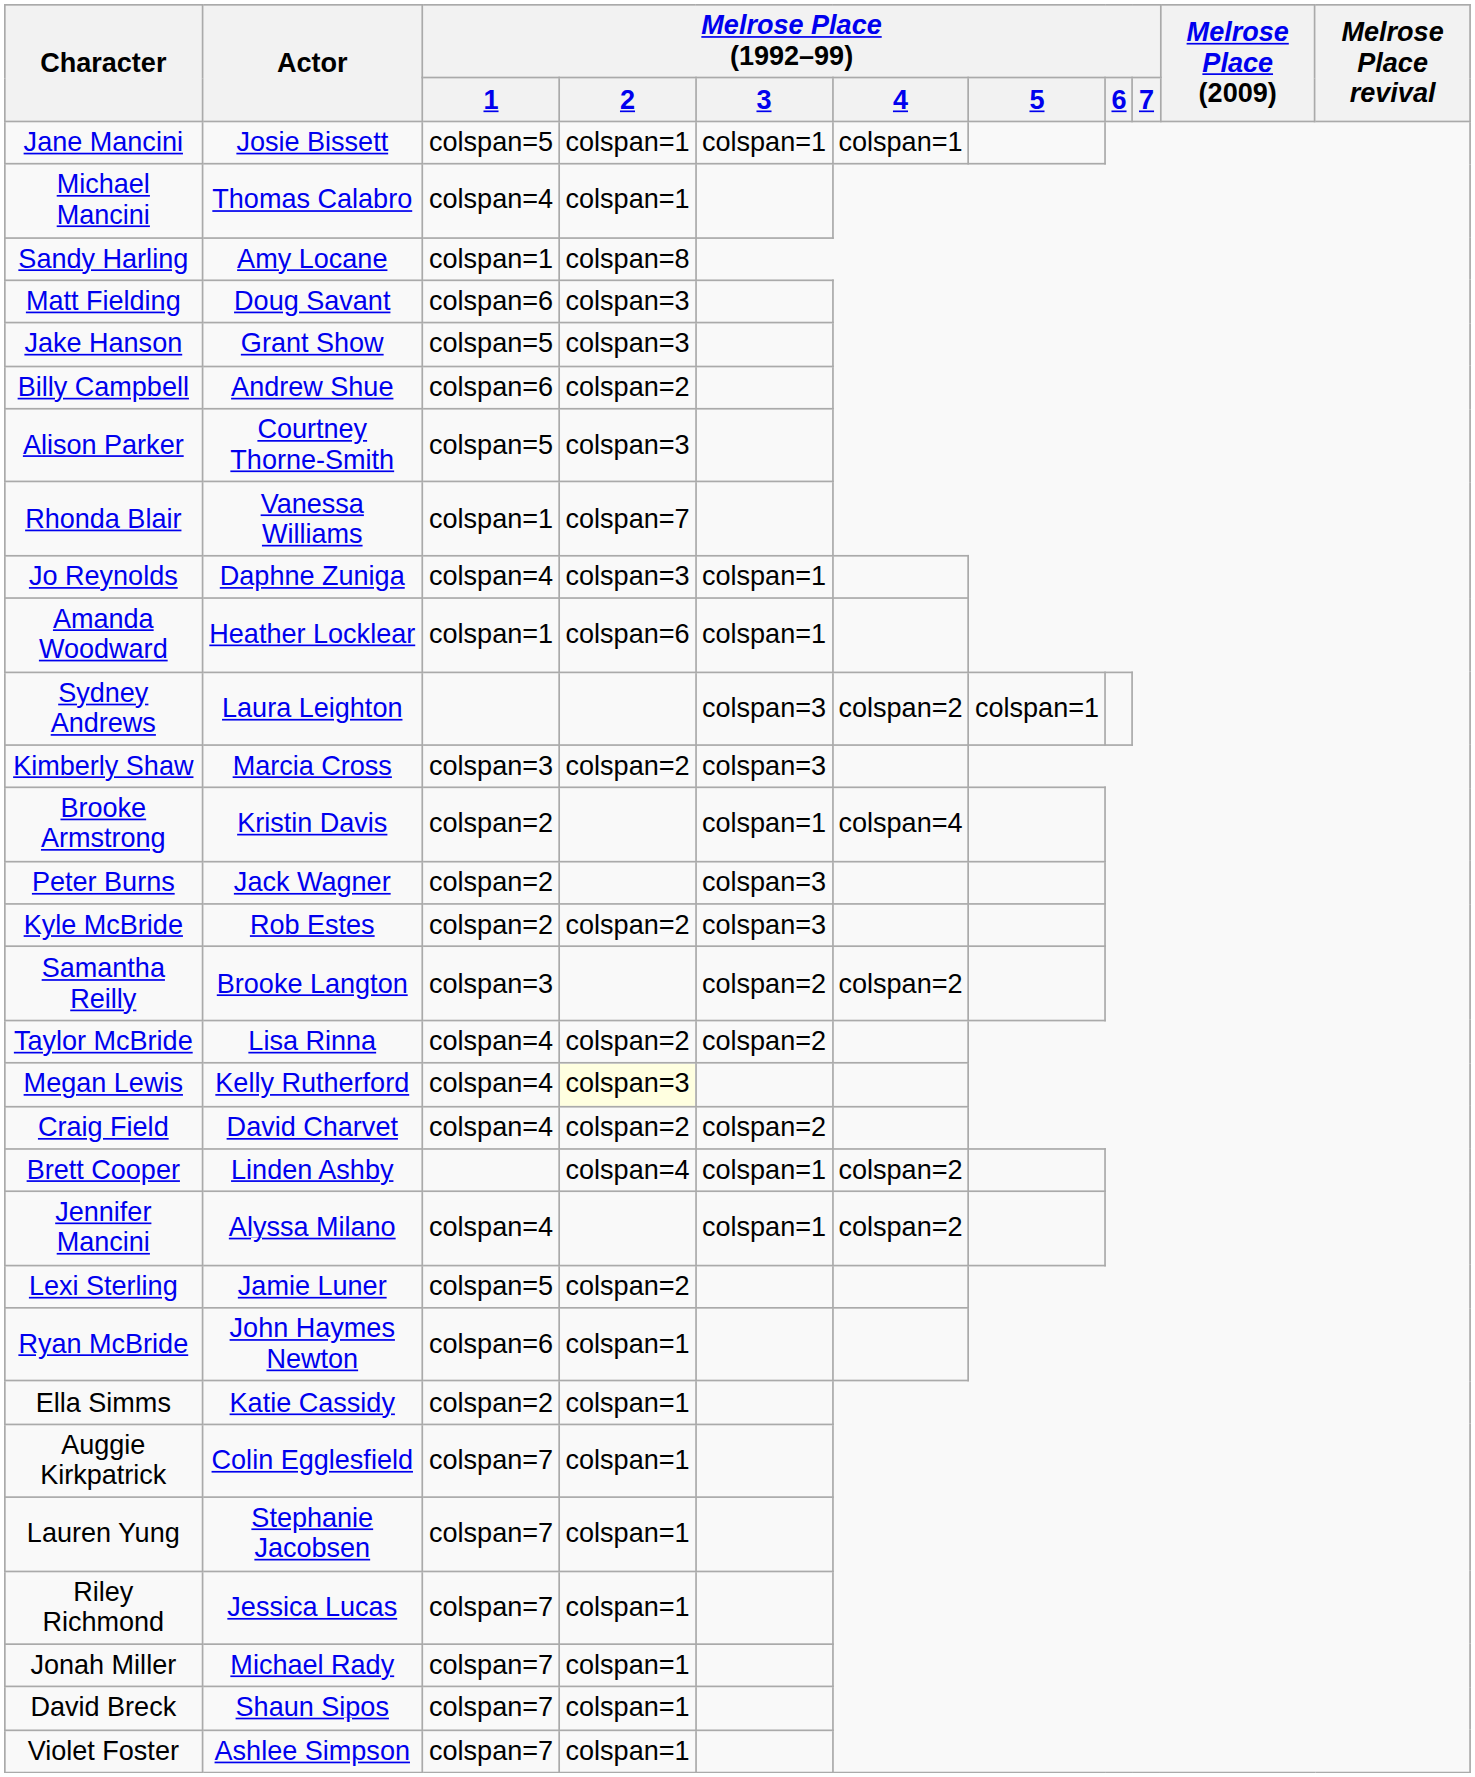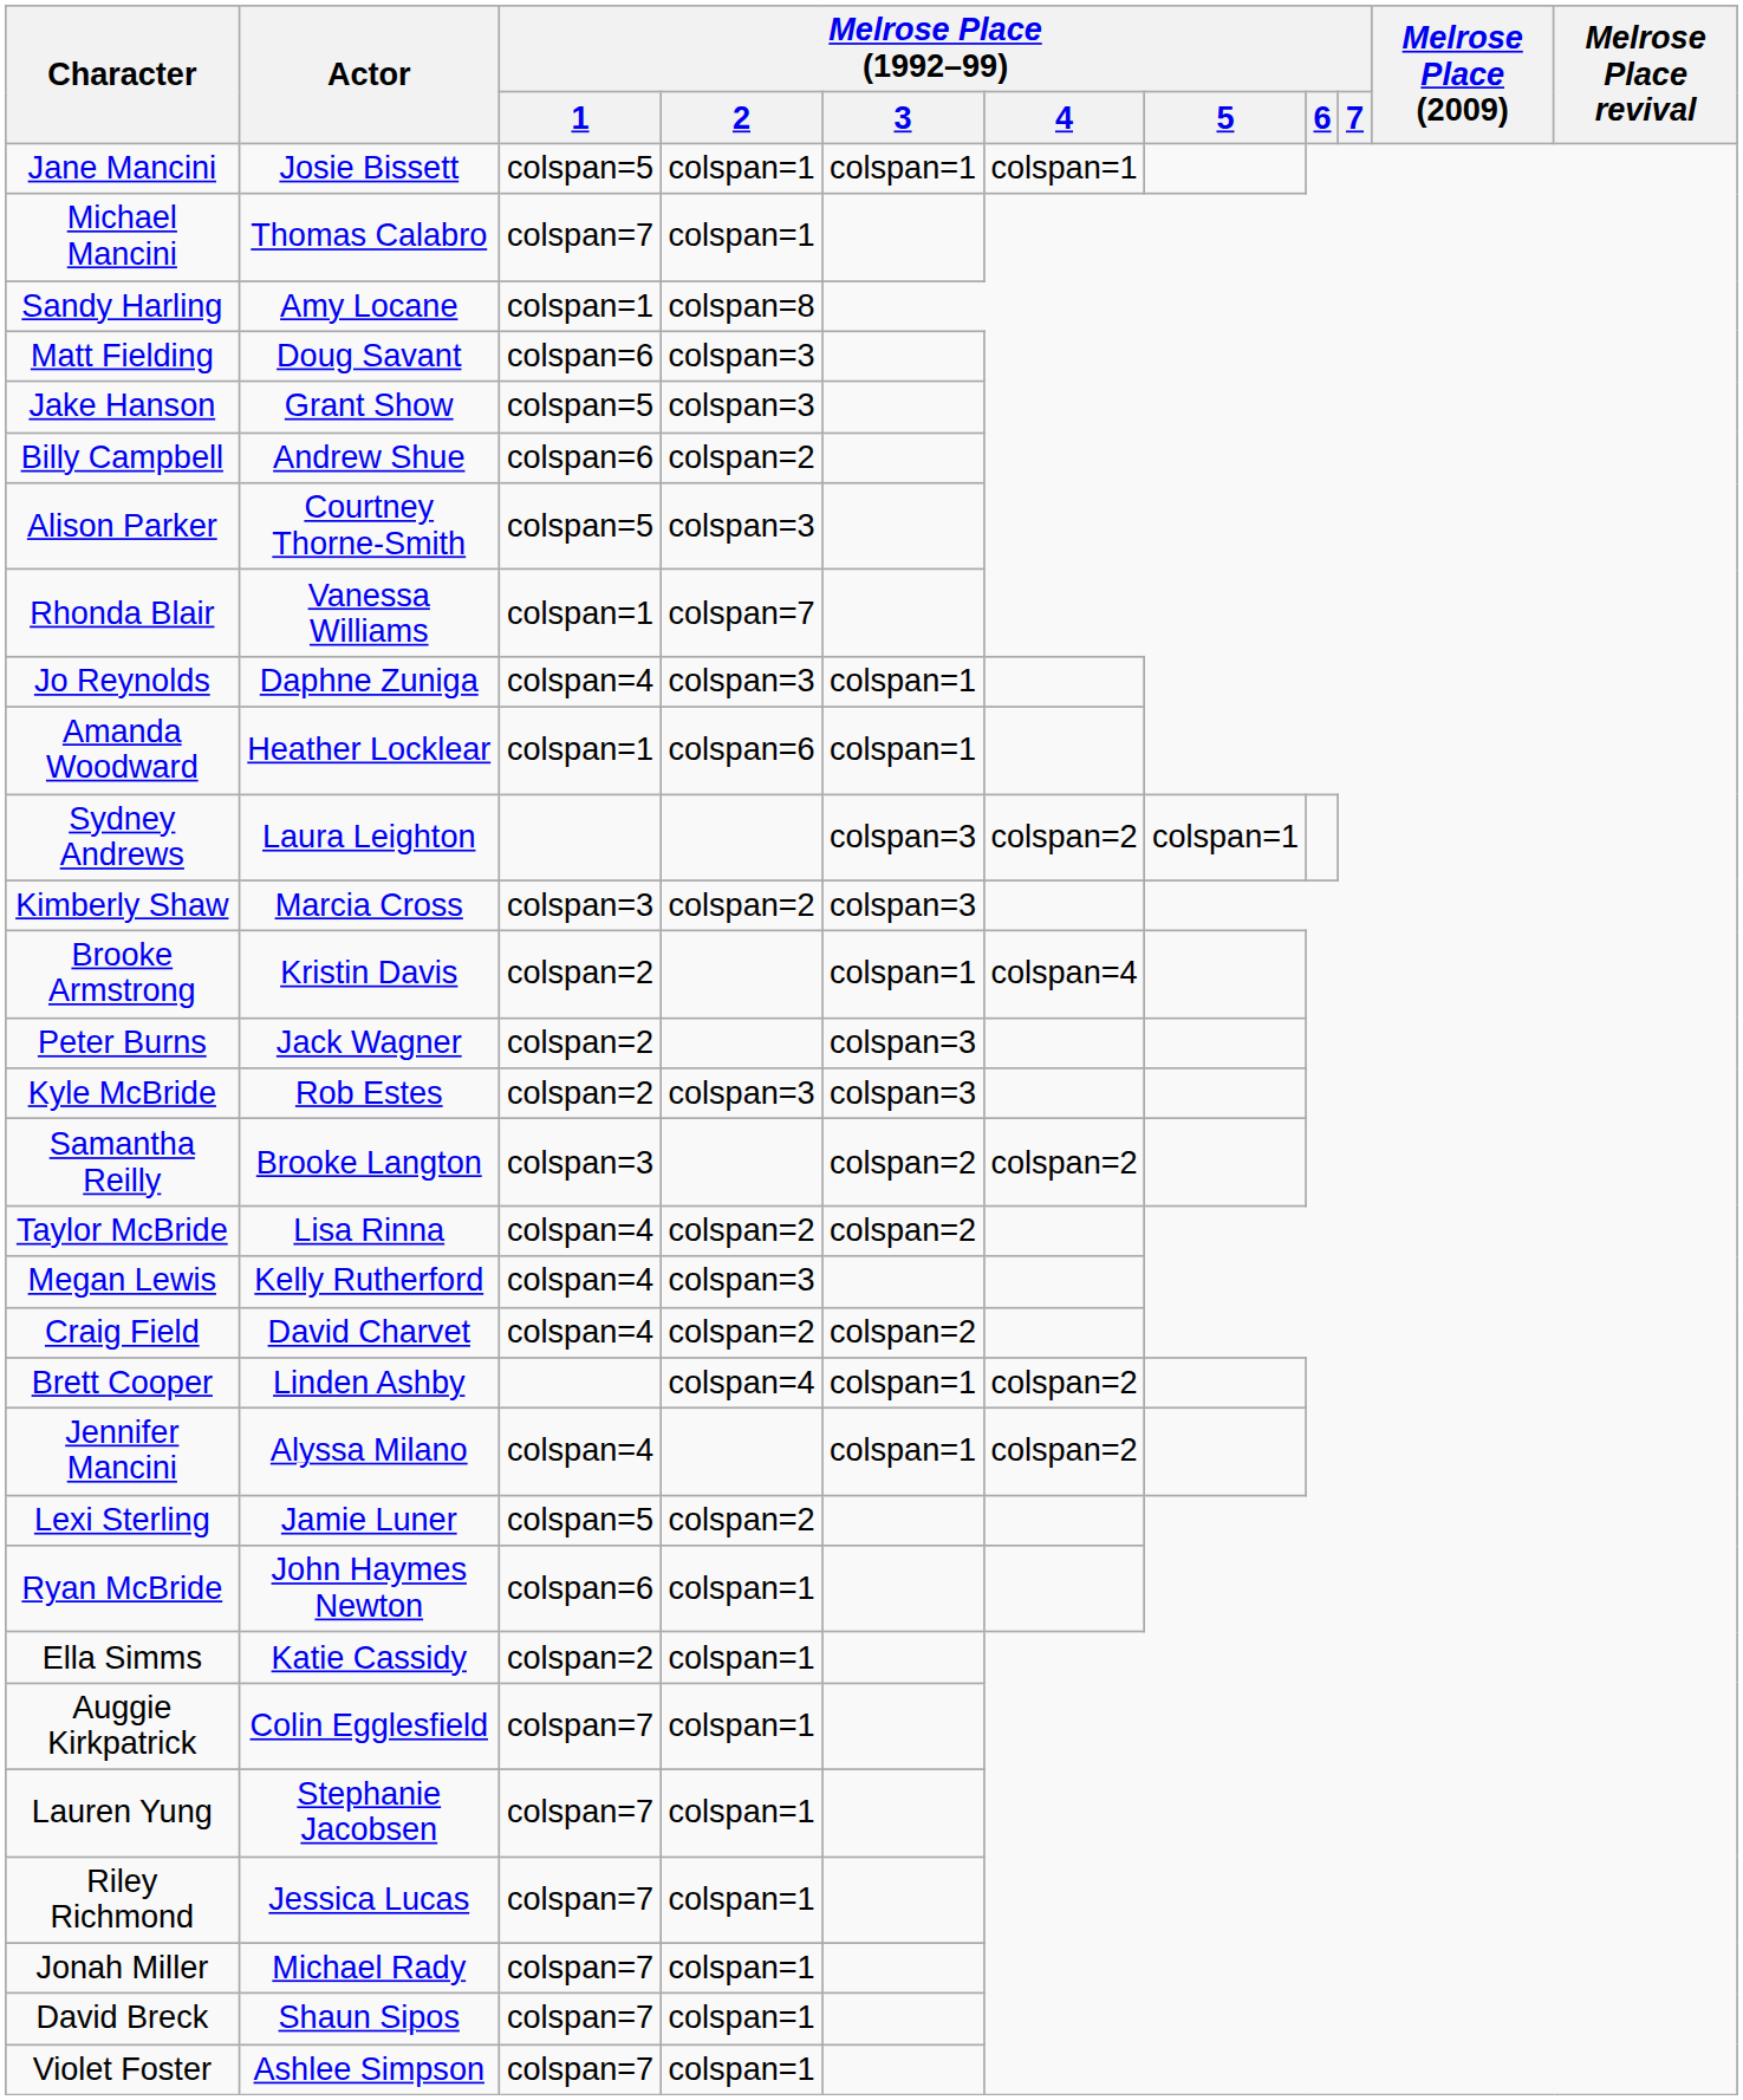Michael Mancini | Melrose Place (1992–99) / 1: colspan=4 -> colspan=7
Kyle McBride | Melrose Place (1992–99) / 2: colspan=2 -> colspan=3
Megan Lewis | Melrose Place (1992–99) / 2: lightyellow background -> no background
